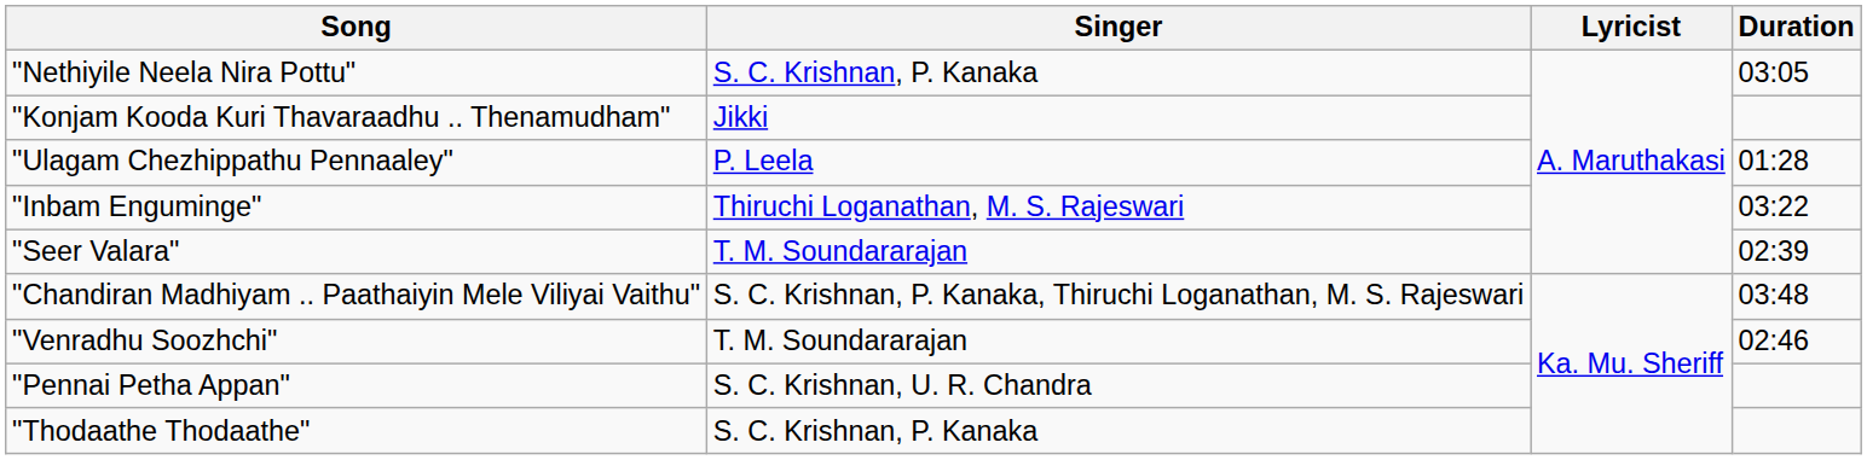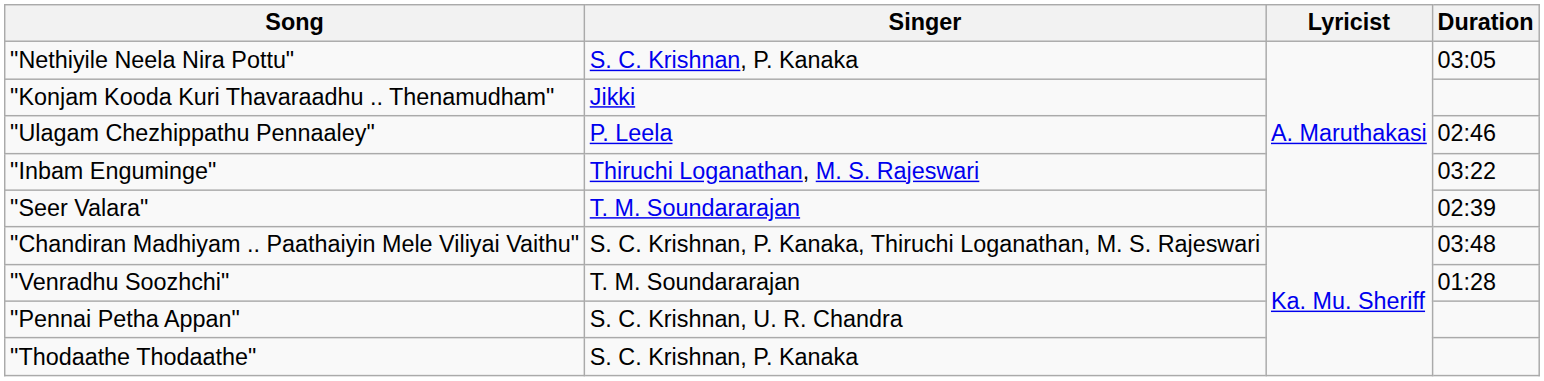"Ulagam Chezhippathu Pennaaley" | Duration: 01:28 -> 02:46
"Venradhu Soozhchi" | Duration: 02:46 -> 01:28
